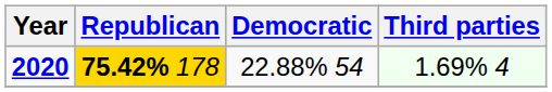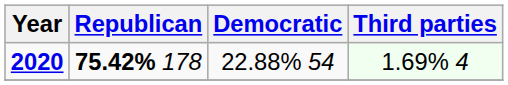2020 | Republican: gold background -> no background
